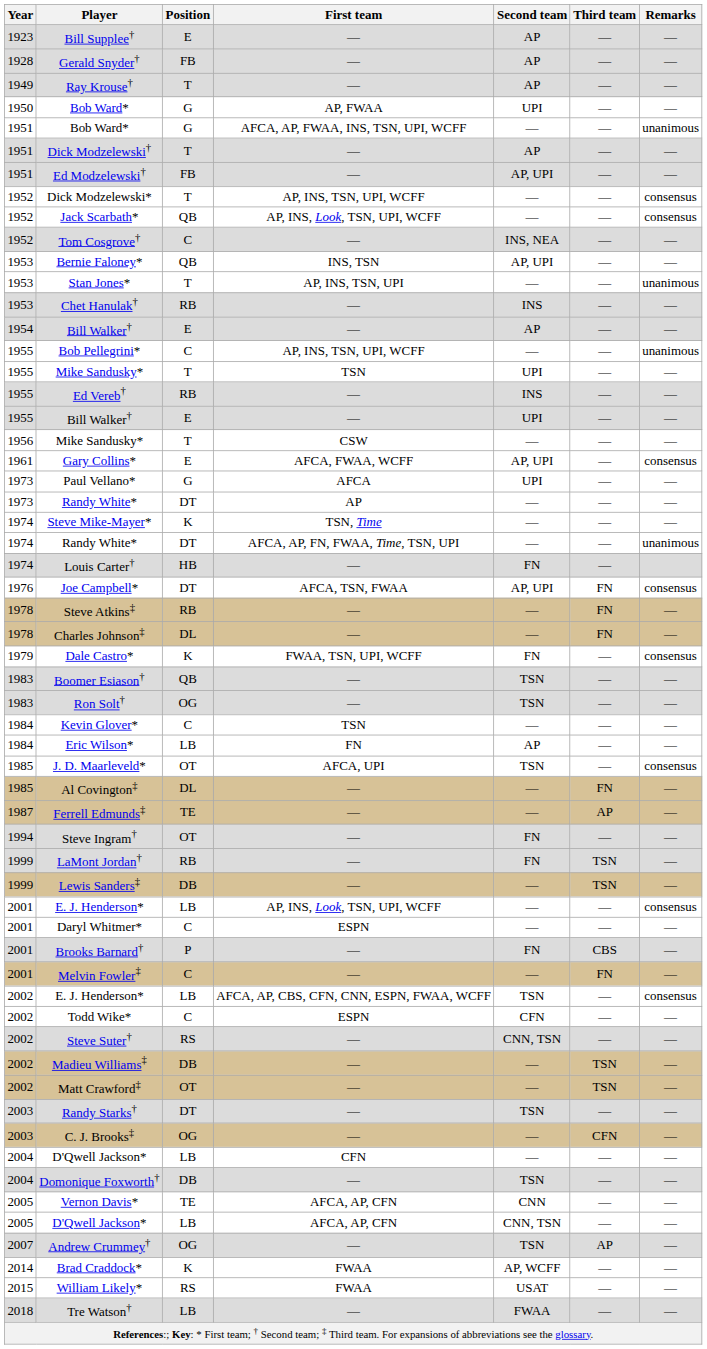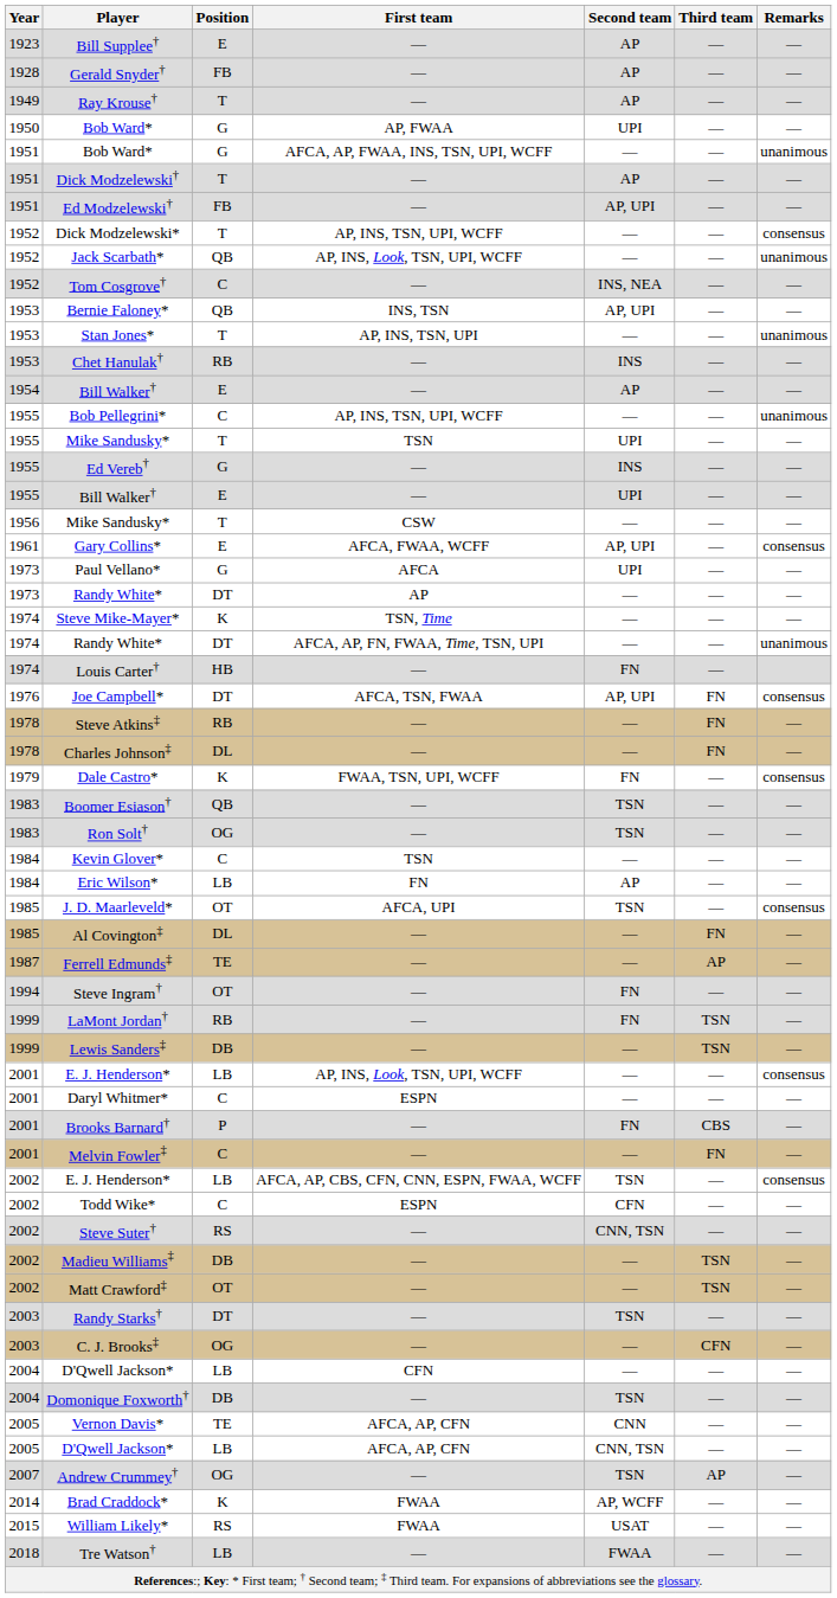Jack Scarbath* | Remarks: consensus -> unanimous
Ed Vereb† | Position: RB -> G
